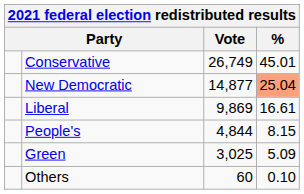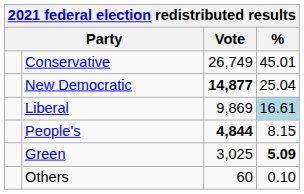New Democratic | Vote: normal -> bold
New Democratic | %: lightsalmon background -> no background
Liberal | %: no background -> lightblue background
People's | Vote: normal -> bold
Green | %: normal -> bold
